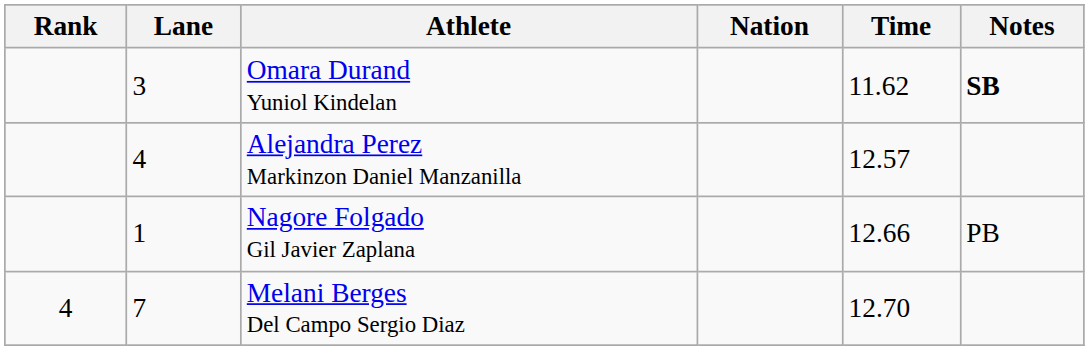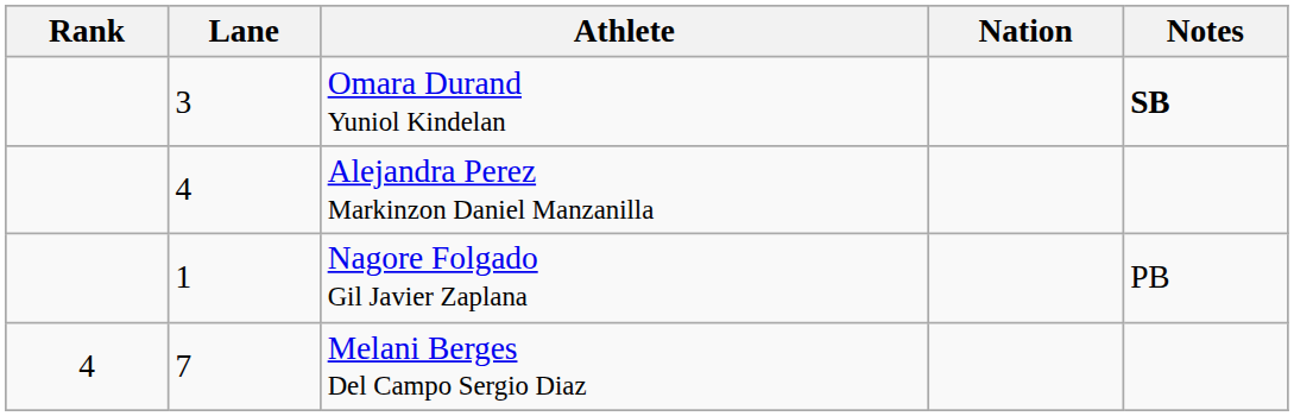- column: Time | 11.62 | 12.57 | 12.66 | 12.70
